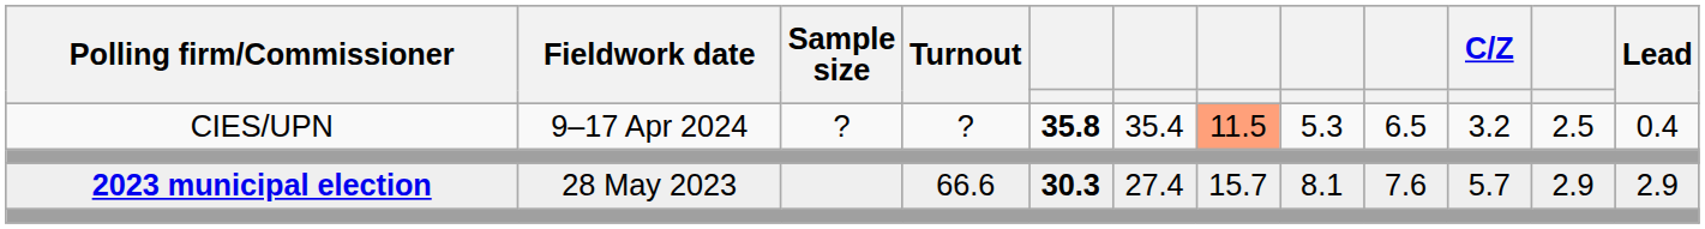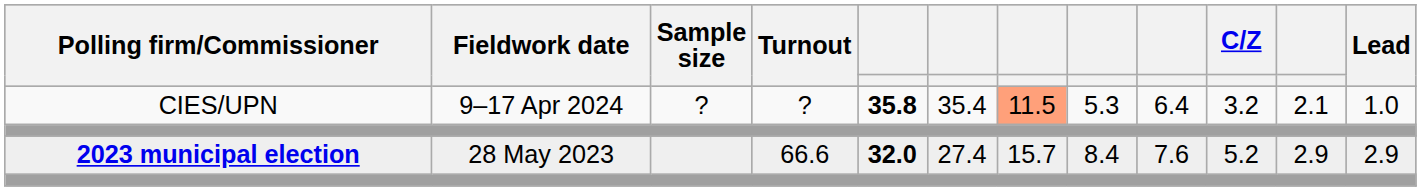CIES/UPN | column 9: 6.5 -> 6.4
CIES/UPN | column 11: 2.5 -> 2.1
CIES/UPN | Lead: 0.4 -> 1.0
2023 municipal election | column 5: 30.3 -> 32.0
2023 municipal election | column 8: 8.1 -> 8.4
2023 municipal election | C/Z: 5.7 -> 5.2
